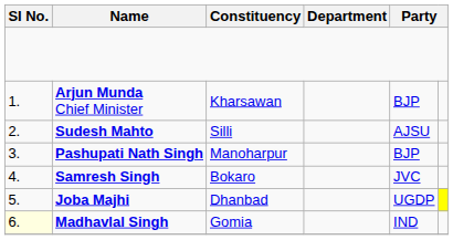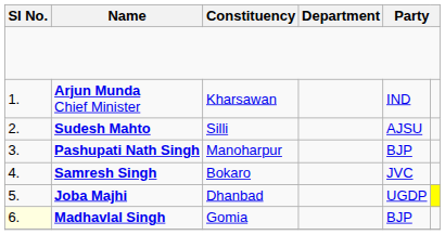Arjun Munda Chief Minister | column 5: BJP -> IND
Madhavlal Singh | column 5: IND -> BJP
